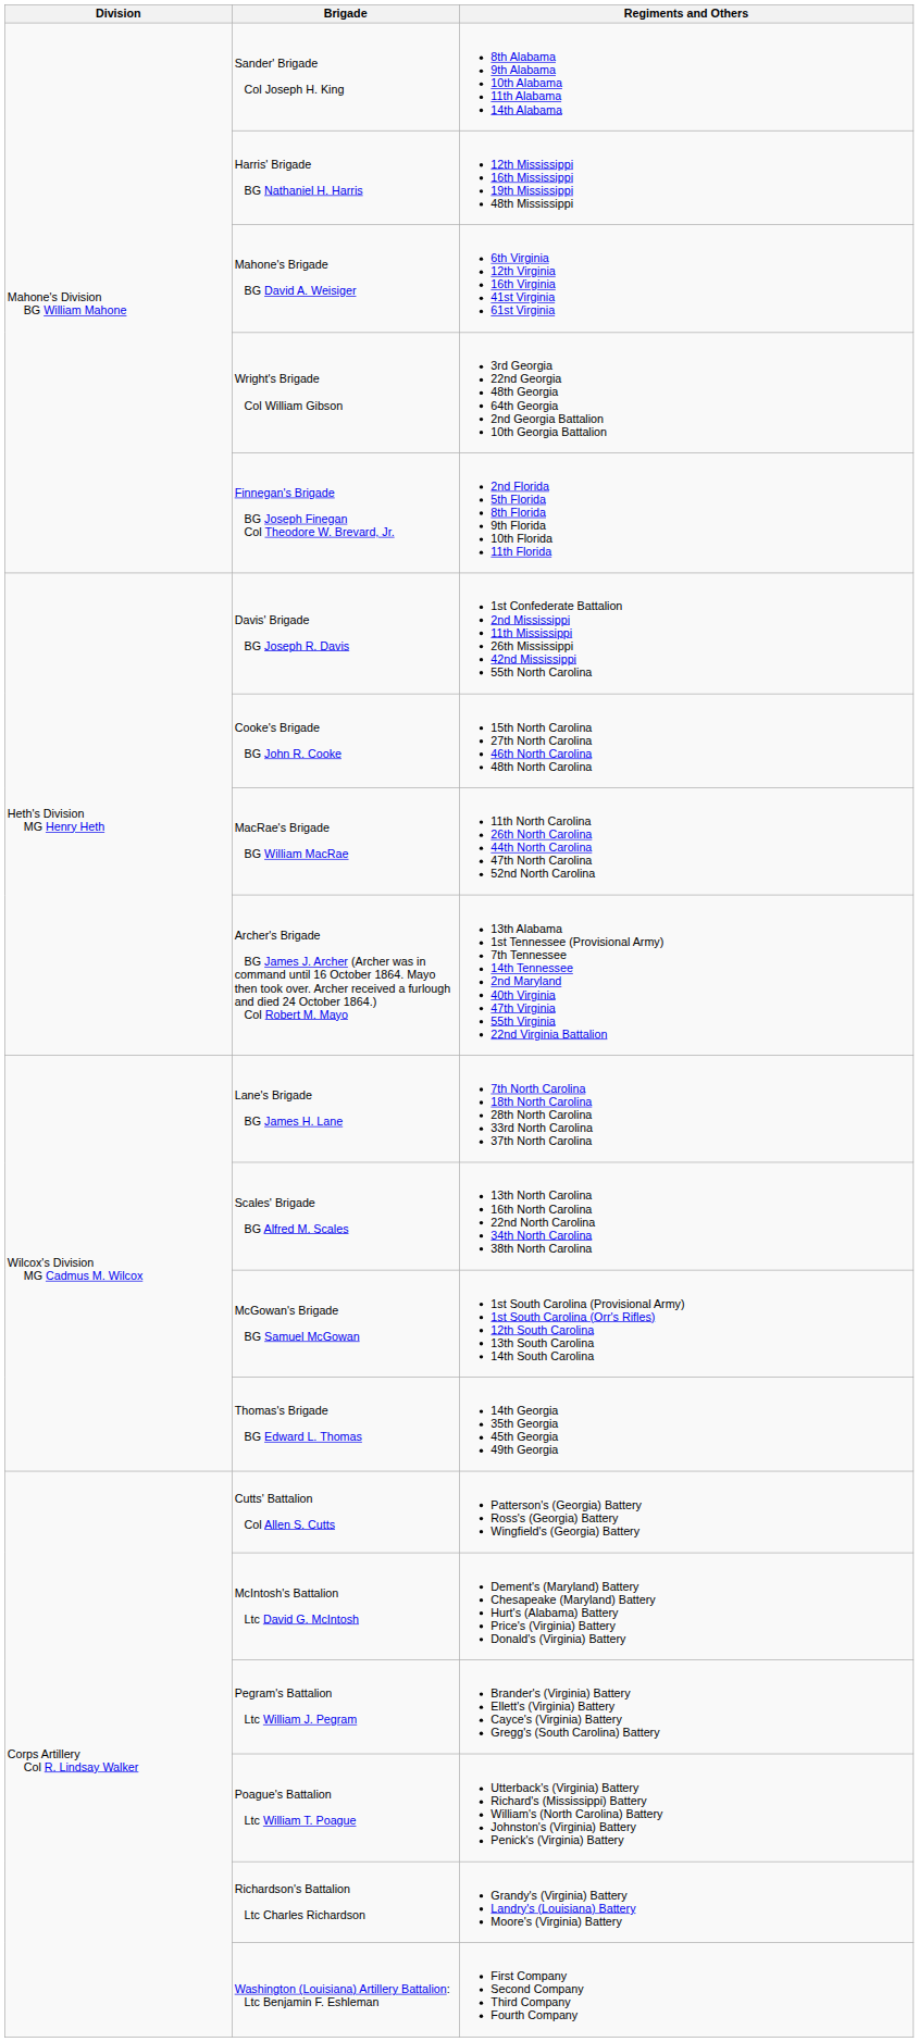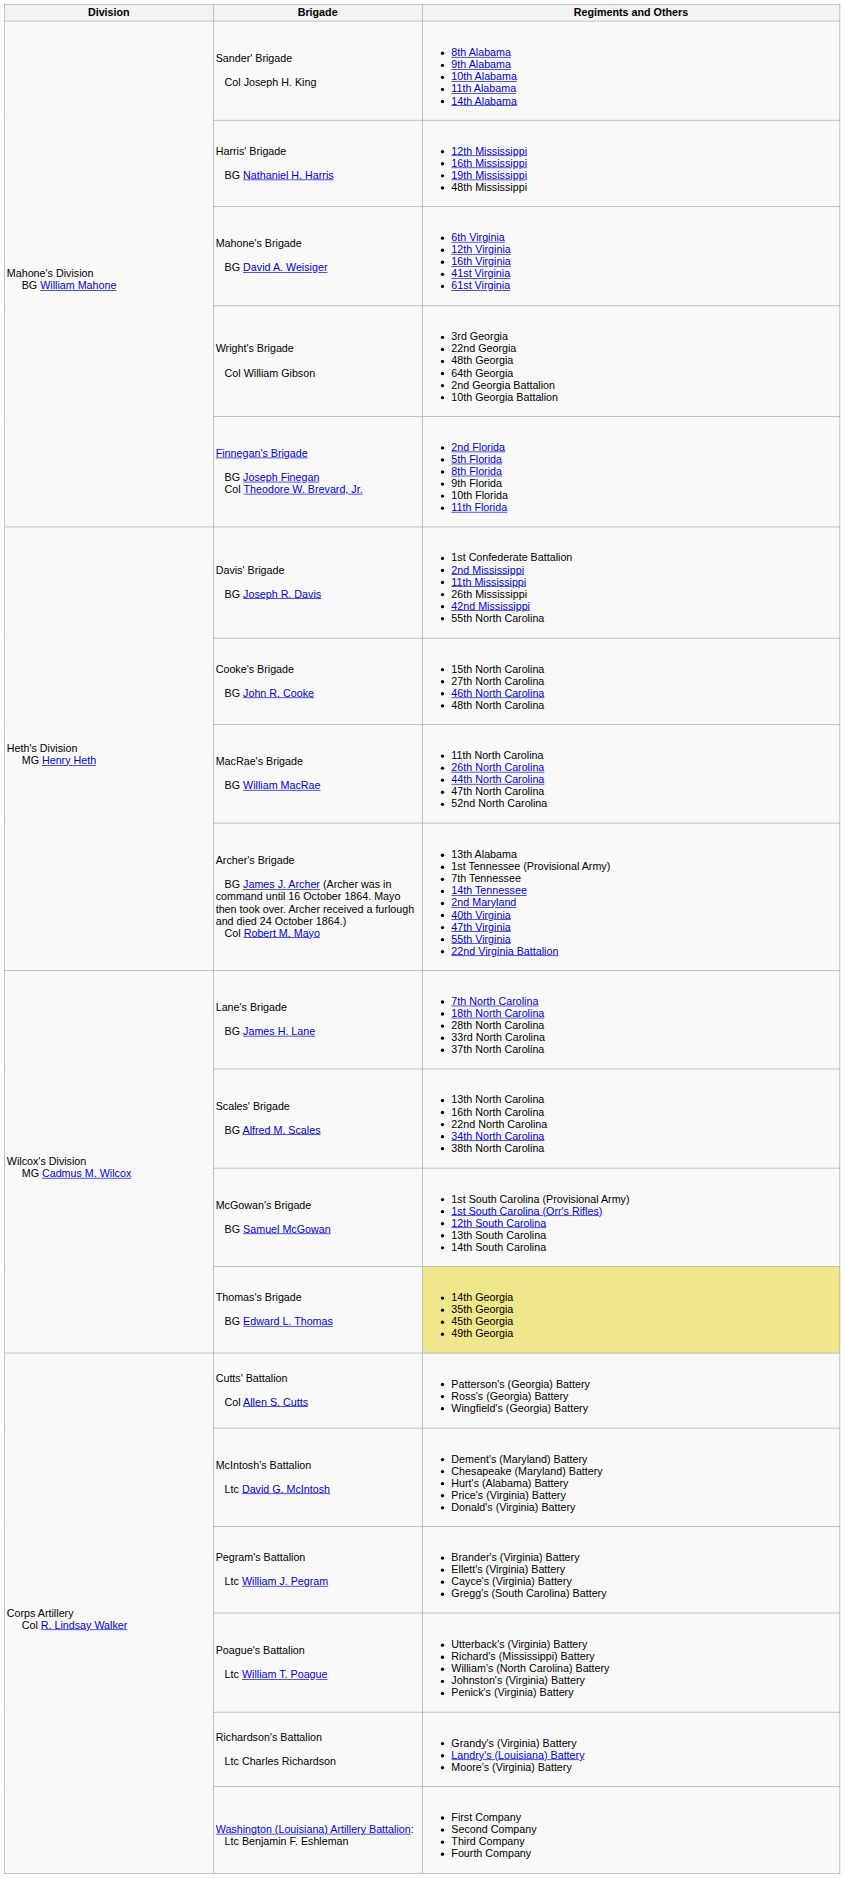Thomas's Brigade BG Edward L. Thomas | Regiments and Others: no background -> khaki background
